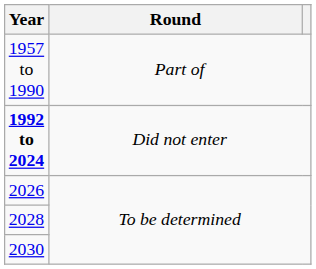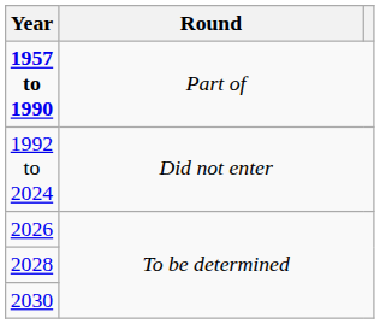1957 to 1990 | Year: normal -> bold
1992 to 2024 | Year: bold -> normal
